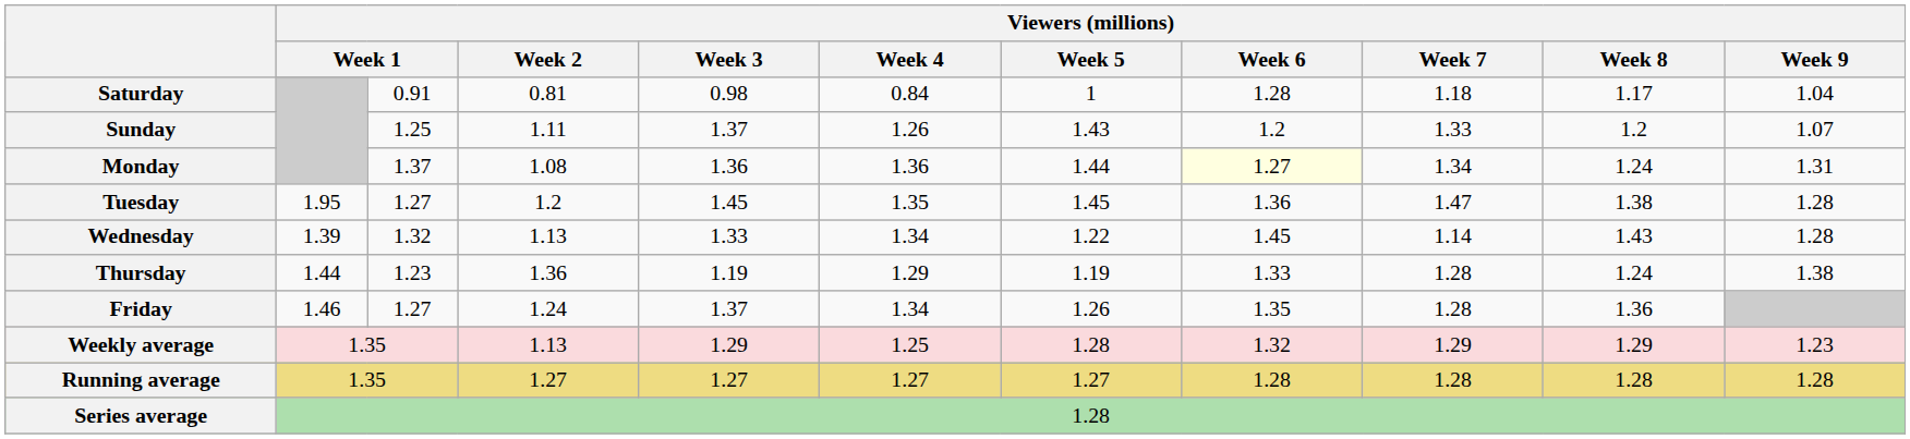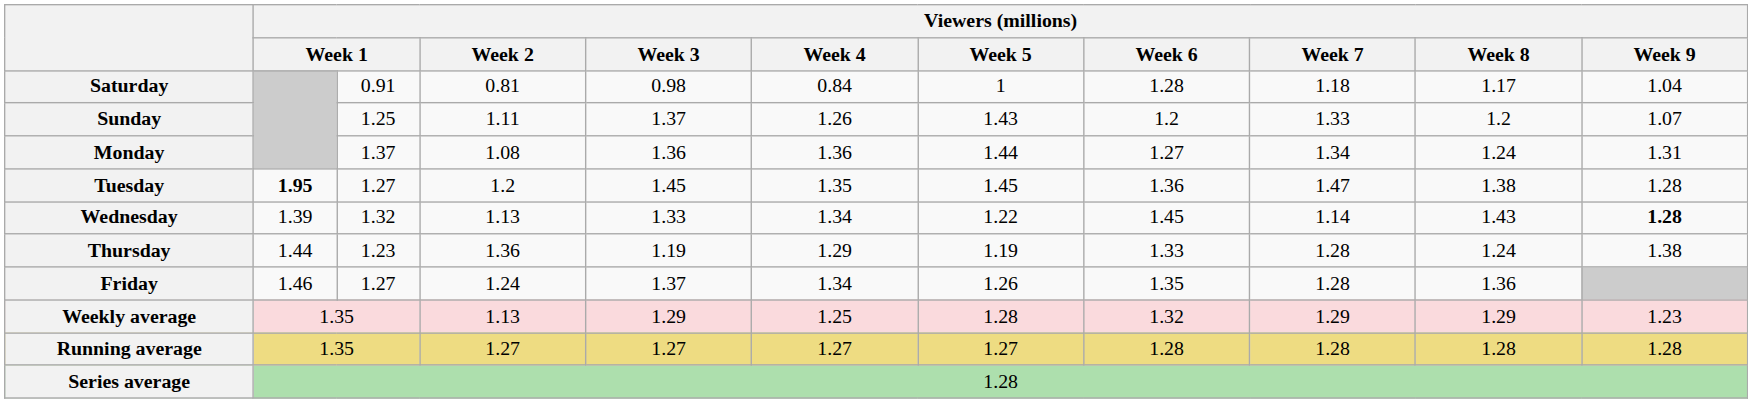Monday | Viewers (millions) / Week 6: lightyellow background -> no background
Tuesday | column 2: normal -> bold
Wednesday | Viewers (millions) / Week 9: normal -> bold
